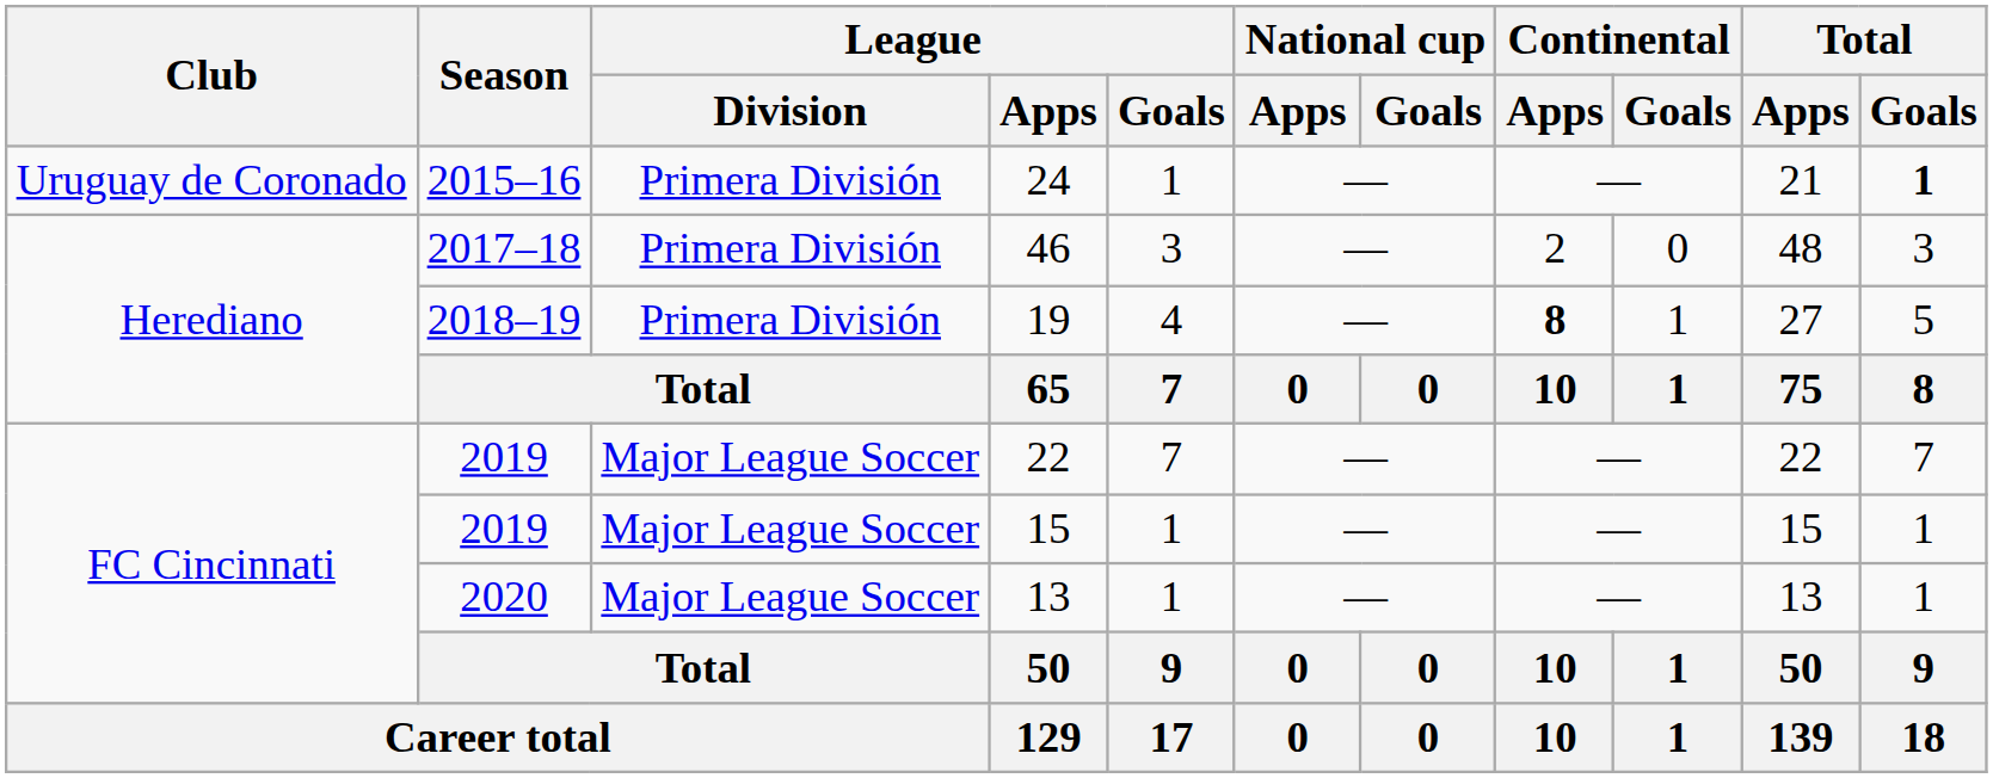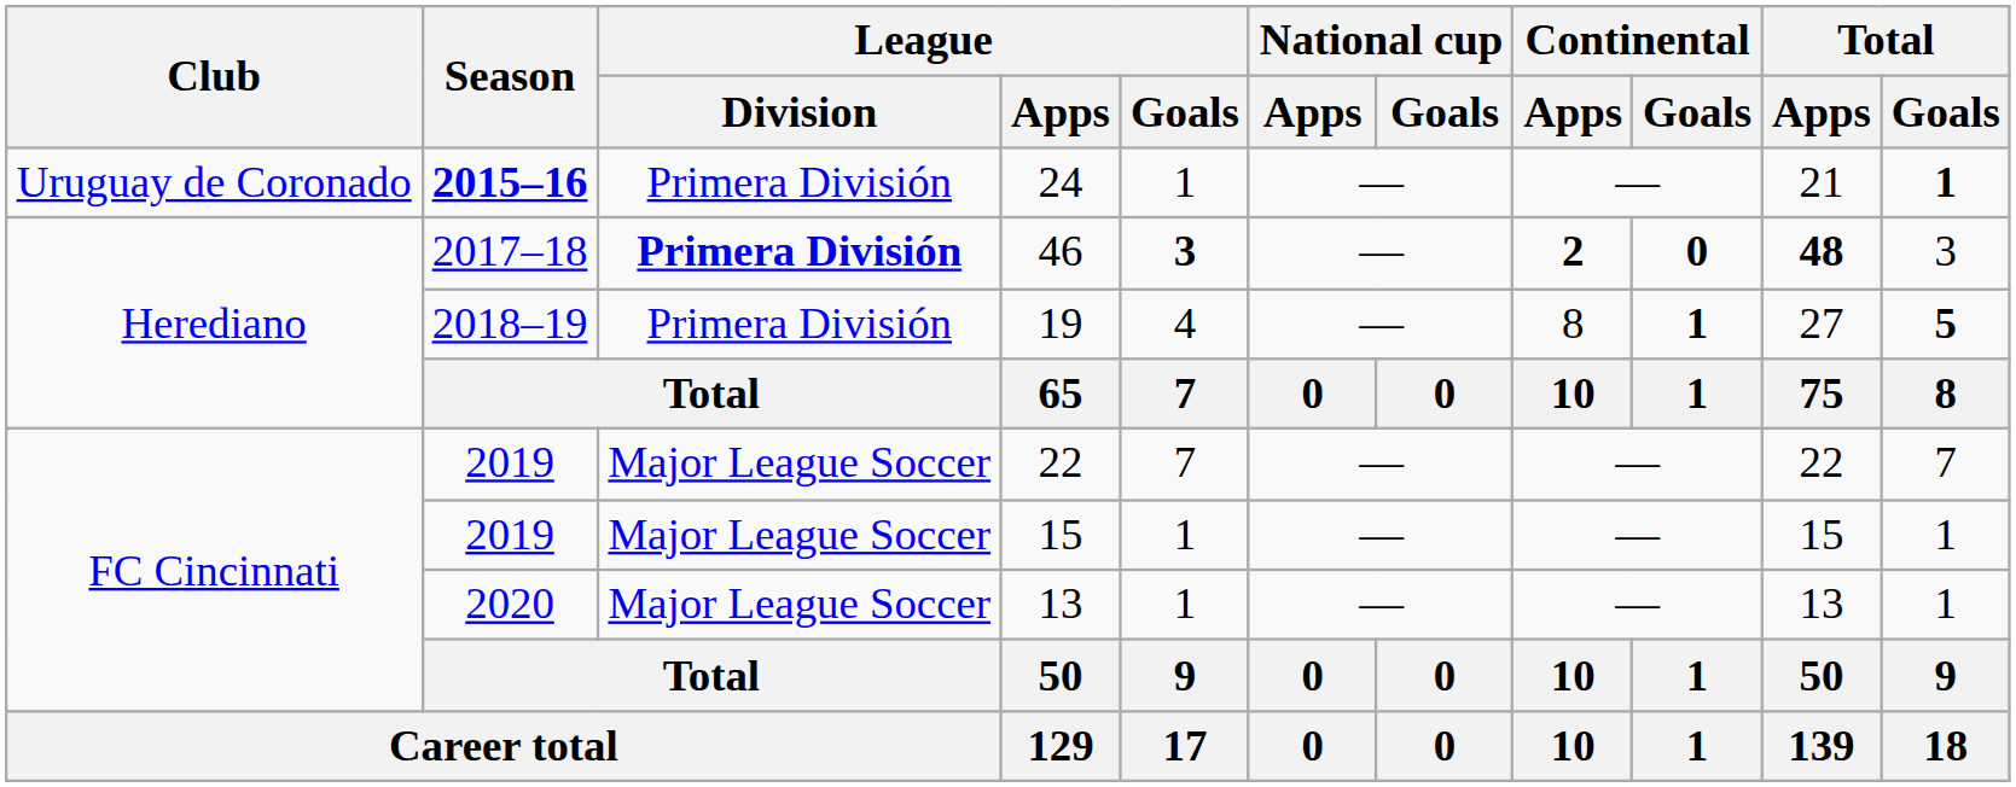24 | Season: normal -> bold
46 | League / Division: normal -> bold
46 | League / Goals: normal -> bold
46 | Continental / Apps: normal -> bold
46 | Continental / Goals: normal -> bold
46 | Total / Apps: normal -> bold
19 | Continental / Apps: bold -> normal
19 | Continental / Goals: normal -> bold
19 | Total / Goals: normal -> bold
